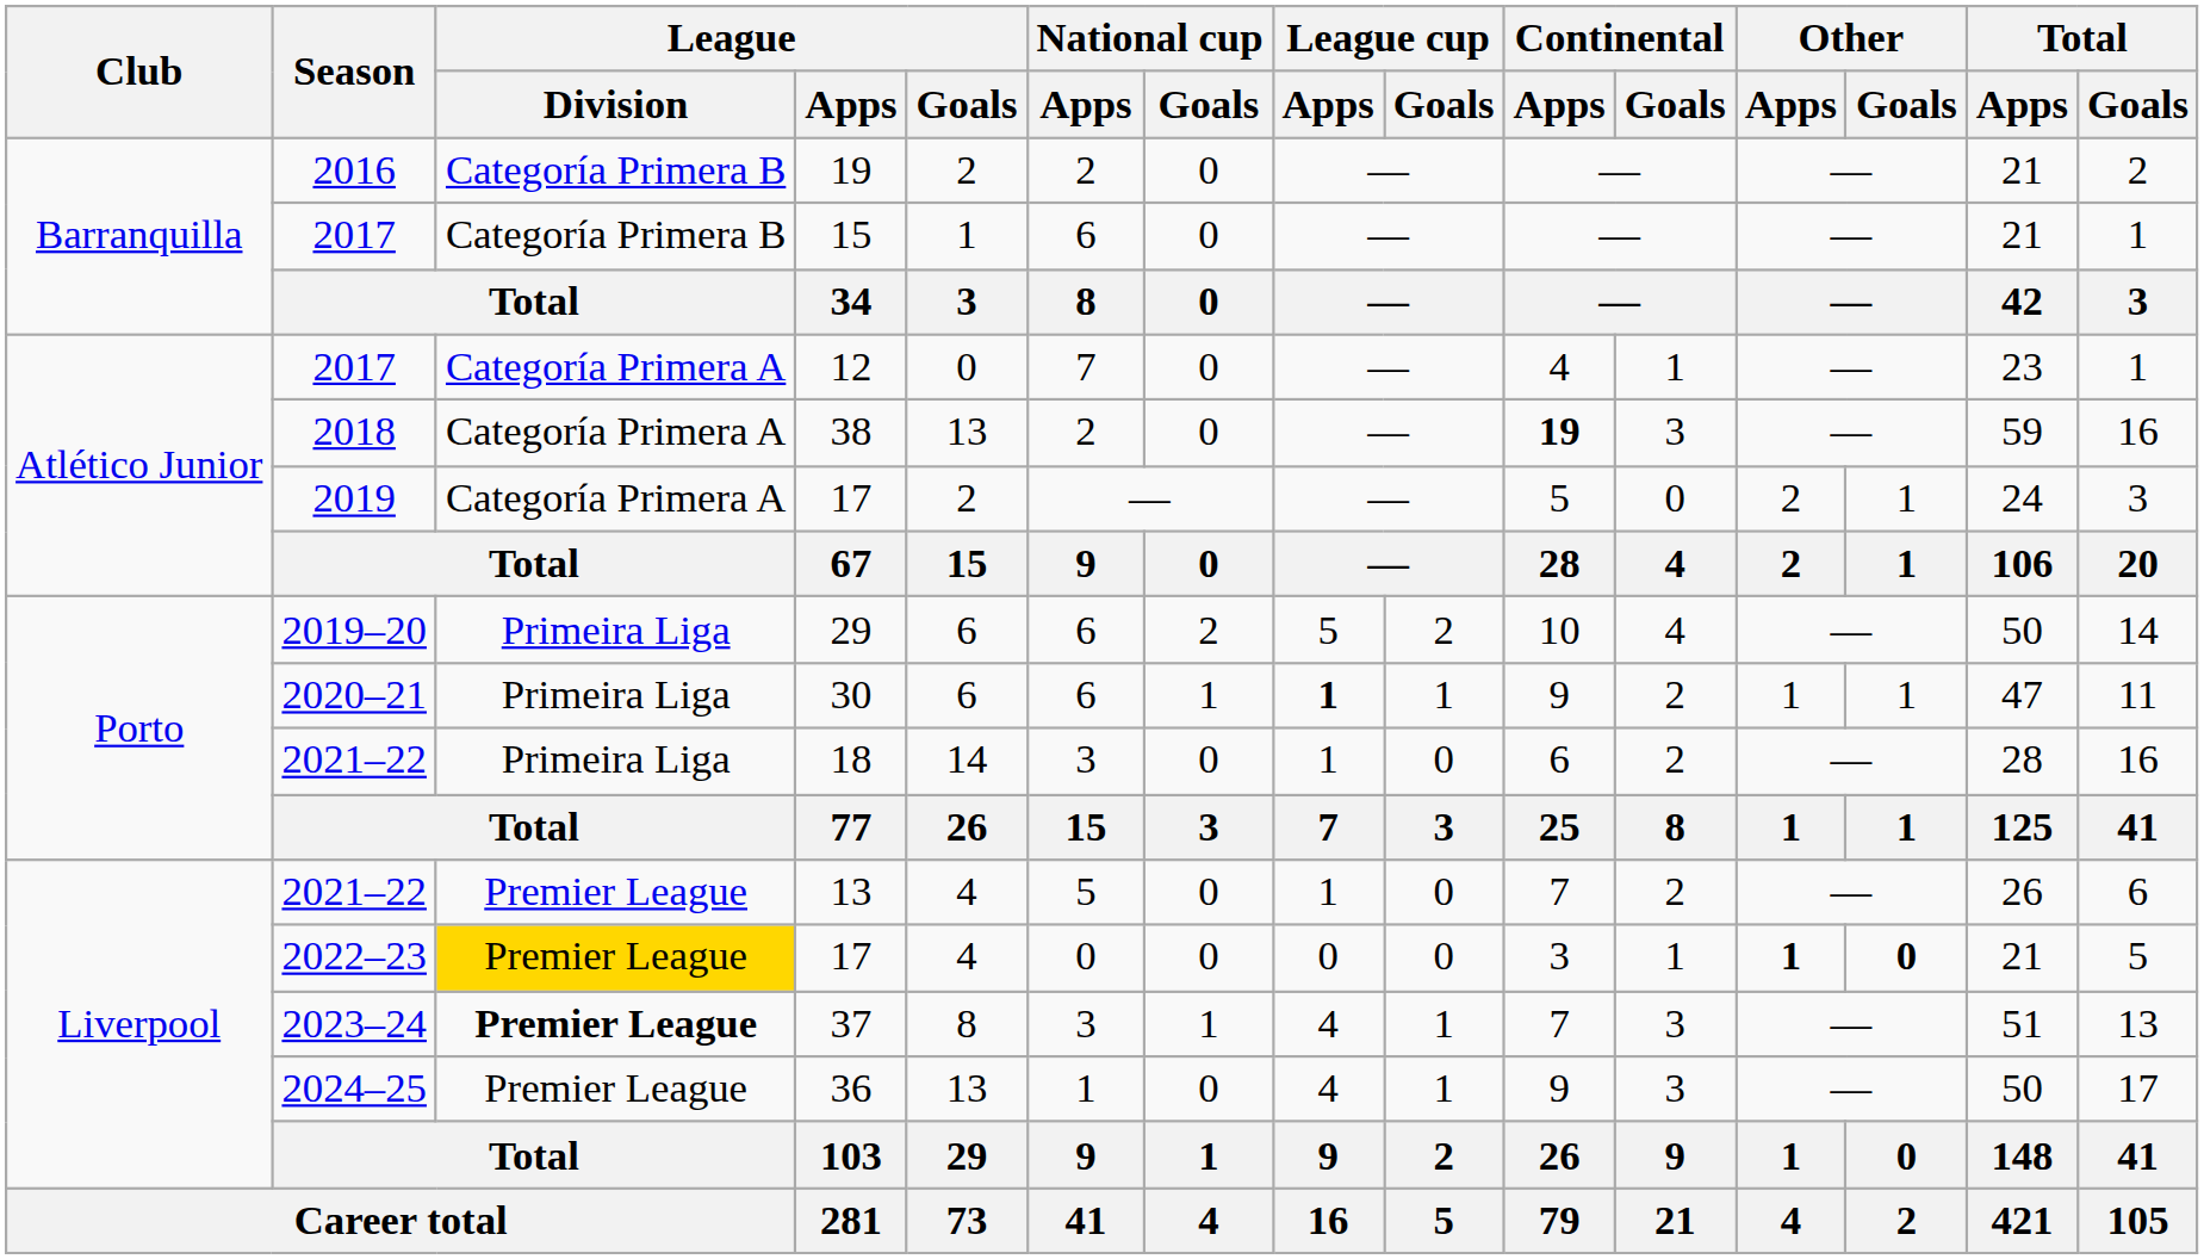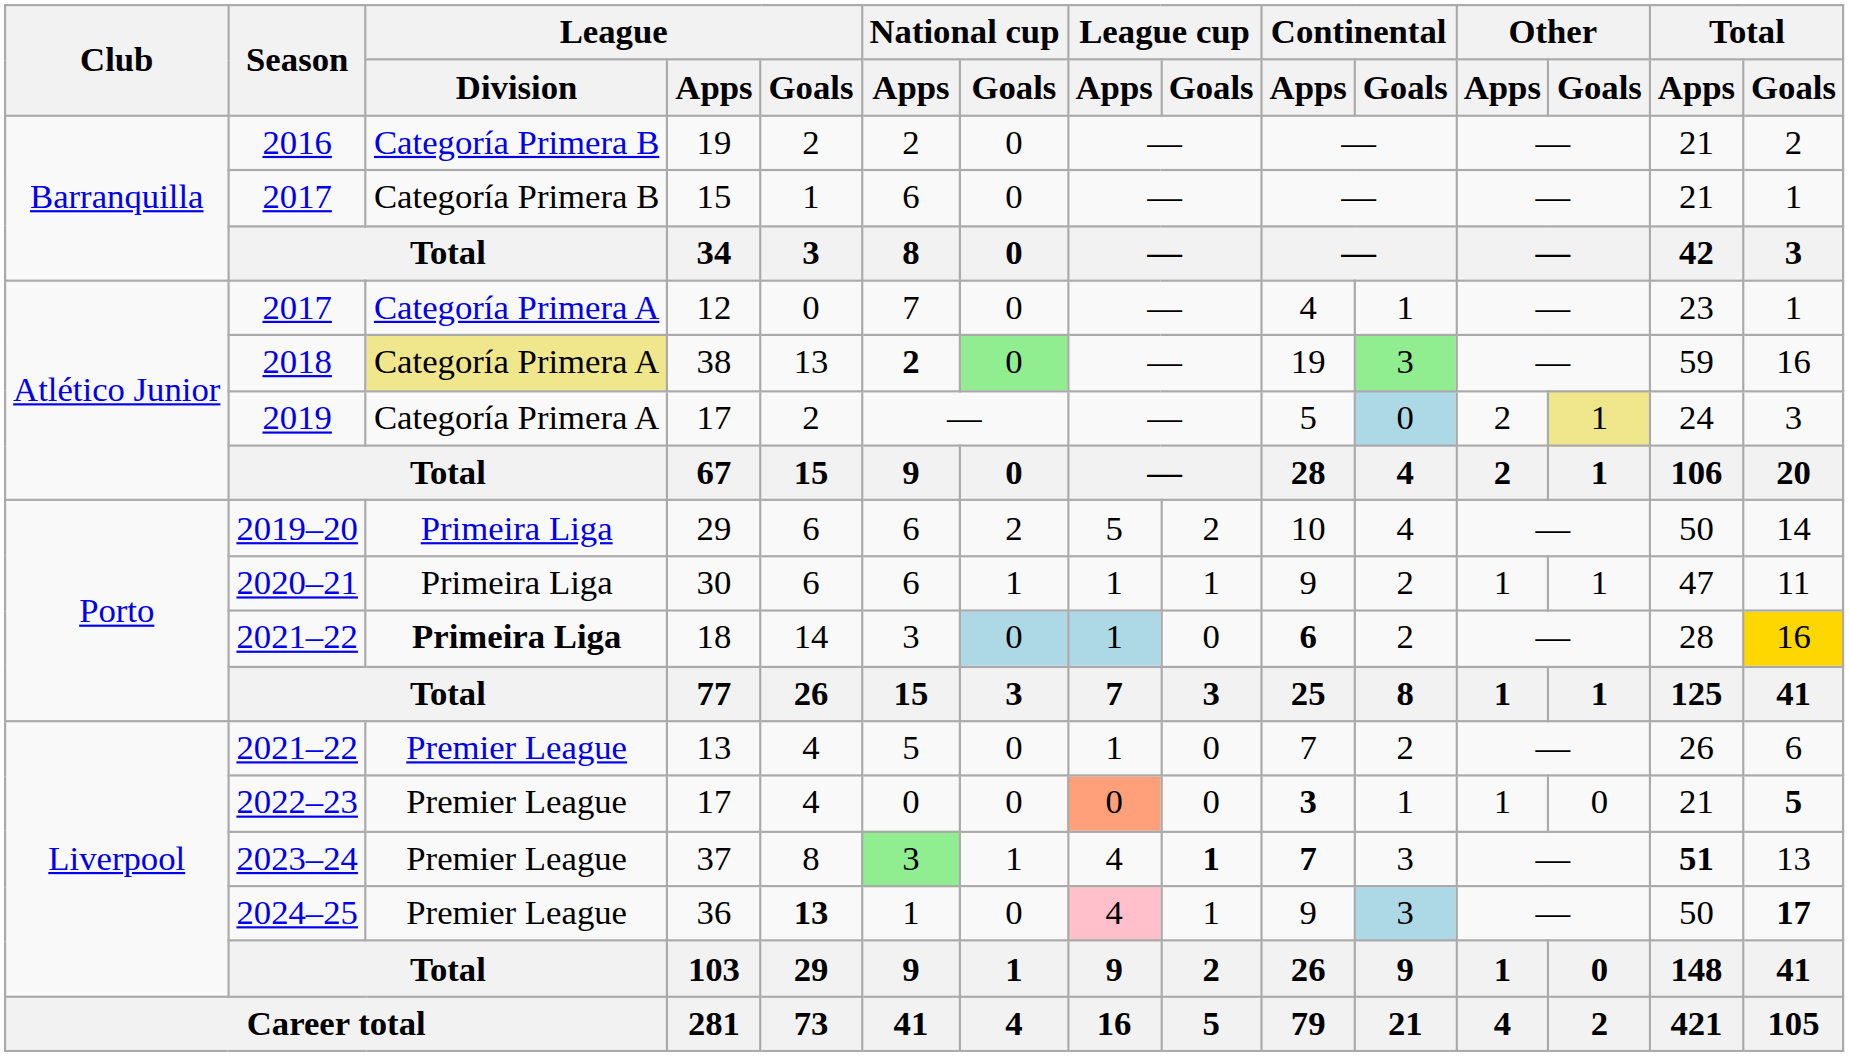38 | League / Division: no background -> khaki background
38 | National cup / Apps: normal -> bold
38 | National cup / Goals: no background -> lightgreen background
38 | Continental / Apps: bold -> normal
38 | Continental / Goals: no background -> lightgreen background
2019 / 17 | Continental / Goals: no background -> lightblue background
2019 / 17 | Other / Goals: no background -> khaki background
30 | League cup / Apps: bold -> normal
18 | League / Division: normal -> bold
18 | National cup / Goals: no background -> lightblue background
18 | League cup / Apps: no background -> lightblue background
18 | Continental / Apps: normal -> bold
18 | Total / Goals: no background -> gold background
2022–23 / 17 | League / Division: gold background -> no background
2022–23 / 17 | League cup / Apps: no background -> lightsalmon background
2022–23 / 17 | Continental / Apps: normal -> bold
2022–23 / 17 | Other / Apps: bold -> normal
2022–23 / 17 | Other / Goals: bold -> normal
2022–23 / 17 | Total / Goals: normal -> bold
37 | League / Division: bold -> normal
37 | National cup / Apps: no background -> lightgreen background
37 | League cup / Goals: normal -> bold
37 | Continental / Apps: normal -> bold
37 | Total / Apps: normal -> bold
36 | League / Goals: normal -> bold
36 | League cup / Apps: no background -> pink background
36 | Continental / Goals: no background -> lightblue background
36 | Total / Goals: normal -> bold
